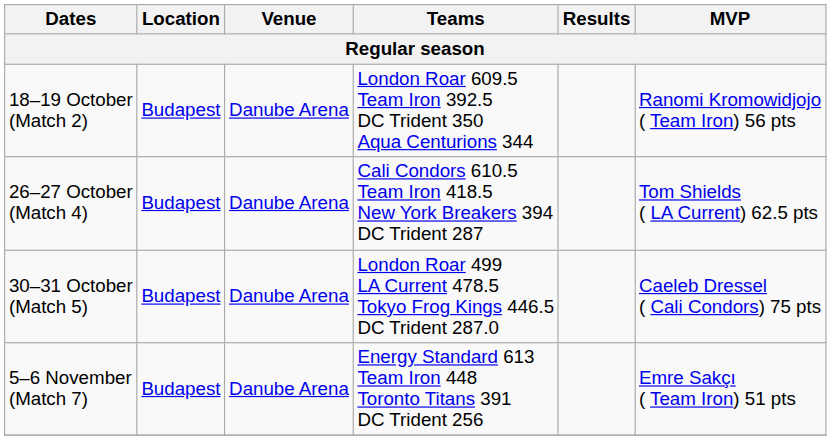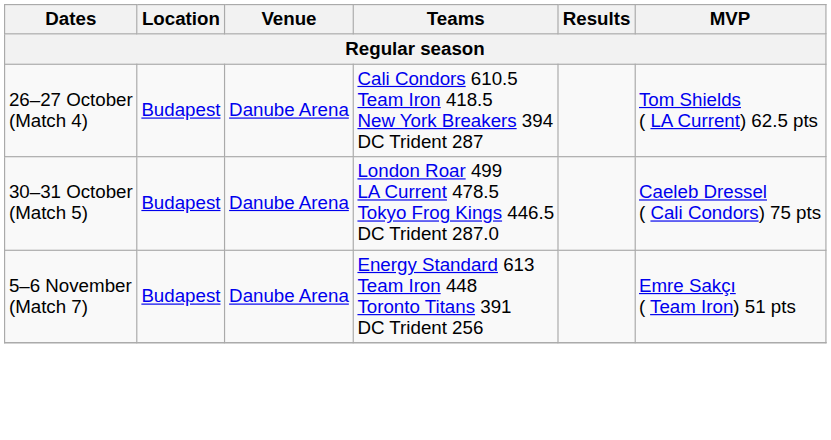- row: 18–19 October (Match 2) | Budapest | Danube Arena | London Roar 609.5 Team Iron 392.5 DC Trident 350 Aqua Centurions 344 | Ranomi Kromowidjojo ( Team Iron) 56 pts
